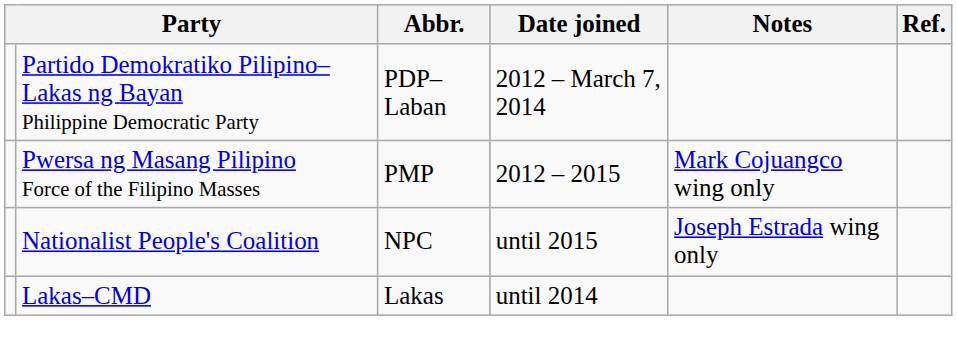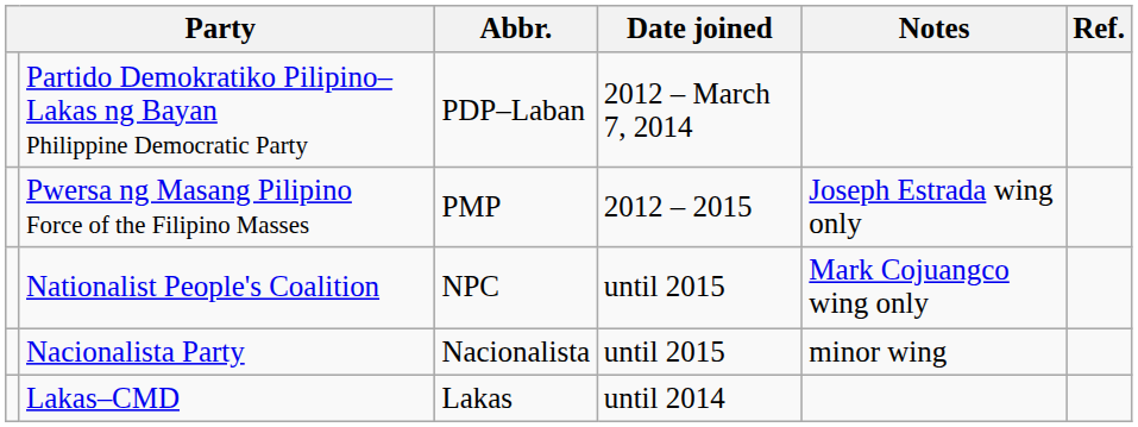Pwersa ng Masang Pilipino Force of the Filipino Masses | Notes: Mark Cojuangco wing only -> Joseph Estrada wing only
Nationalist People's Coalition | Notes: Joseph Estrada wing only -> Mark Cojuangco wing only
+ row: Nacionalista Party | Nacionalista | until 2015 | minor wing
